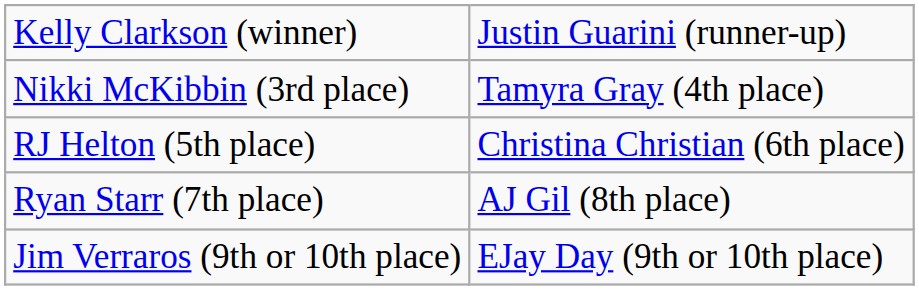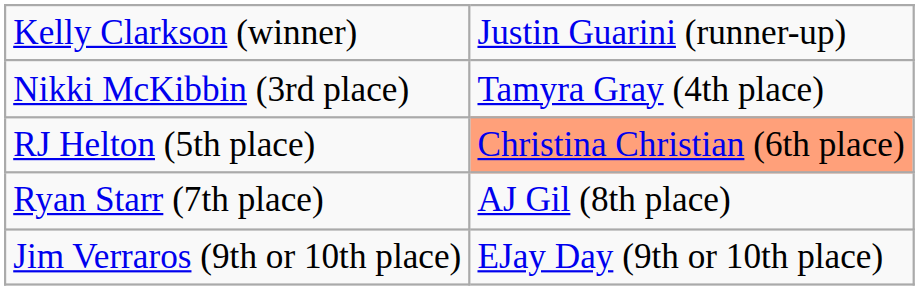RJ Helton (5th place) | column 2: no background -> lightsalmon background
